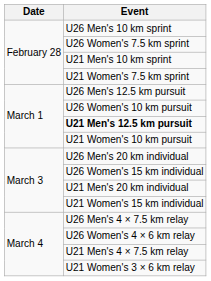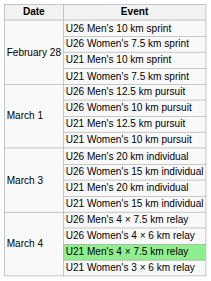U21 Men's 12.5 km pursuit | Event: bold -> normal
U21 Men's 4 × 7.5 km relay | Event: no background -> lightgreen background
